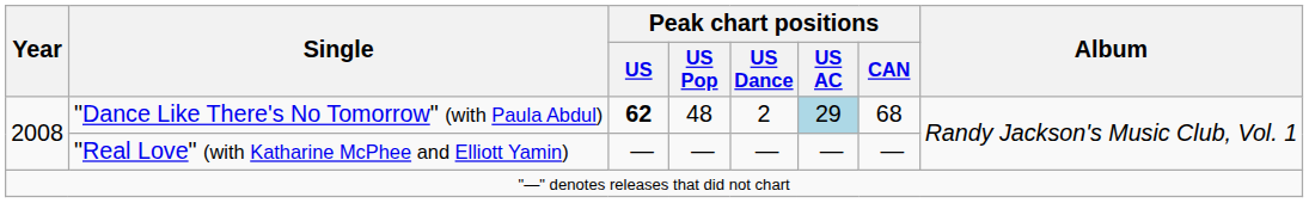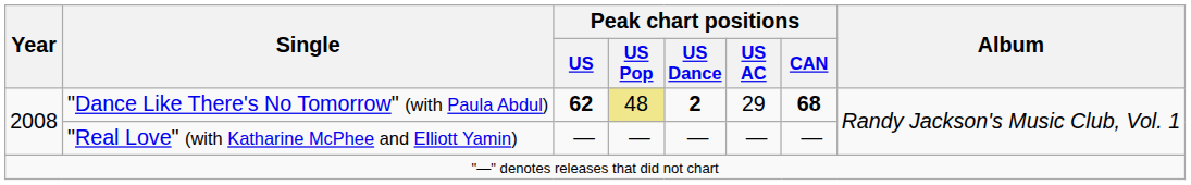"Dance Like There's No Tomorrow" (with Paula Abdul) | Peak chart positions / US Pop: no background -> khaki background
"Dance Like There's No Tomorrow" (with Paula Abdul) | Peak chart positions / US Dance: normal -> bold
"Dance Like There's No Tomorrow" (with Paula Abdul) | Peak chart positions / US AC: lightblue background -> no background
"Dance Like There's No Tomorrow" (with Paula Abdul) | Peak chart positions / CAN: normal -> bold
